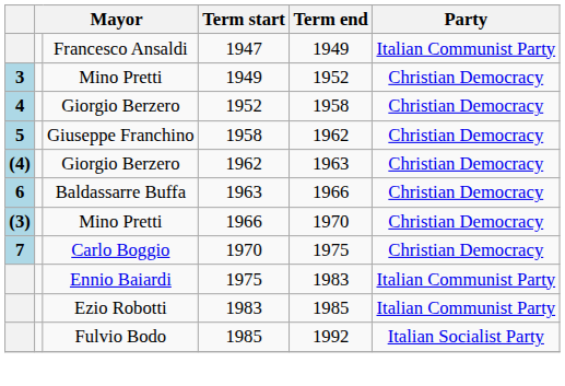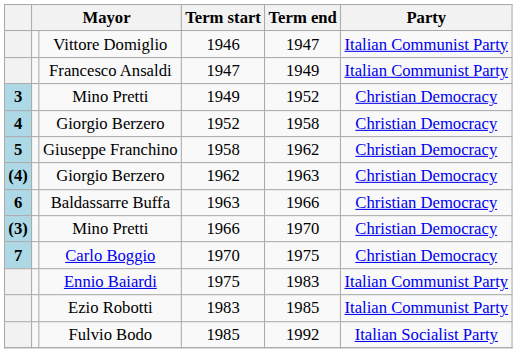+ row: Vittore Domiglio | 1946 | 1947 | Italian Communist Party
